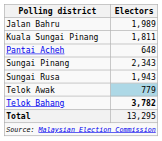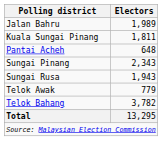Telok Awak | Electors: lightblue background -> no background
Telok Bahang | Electors: bold -> normal
